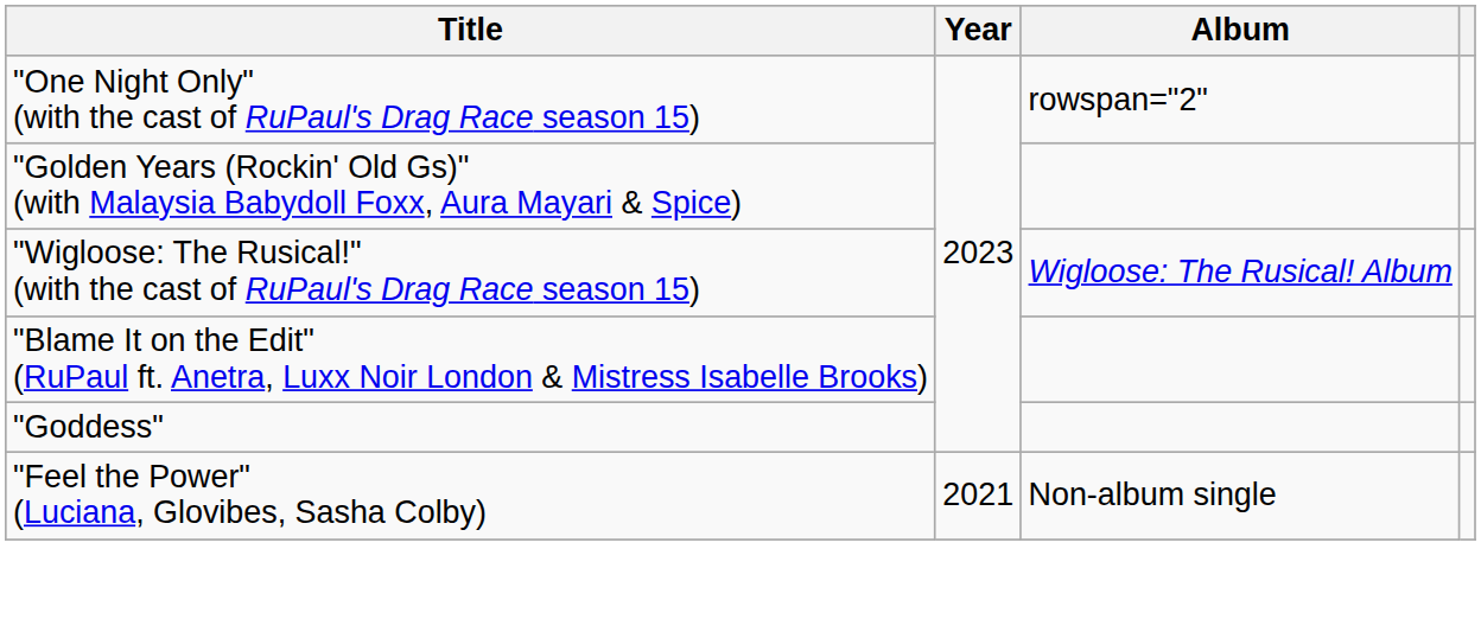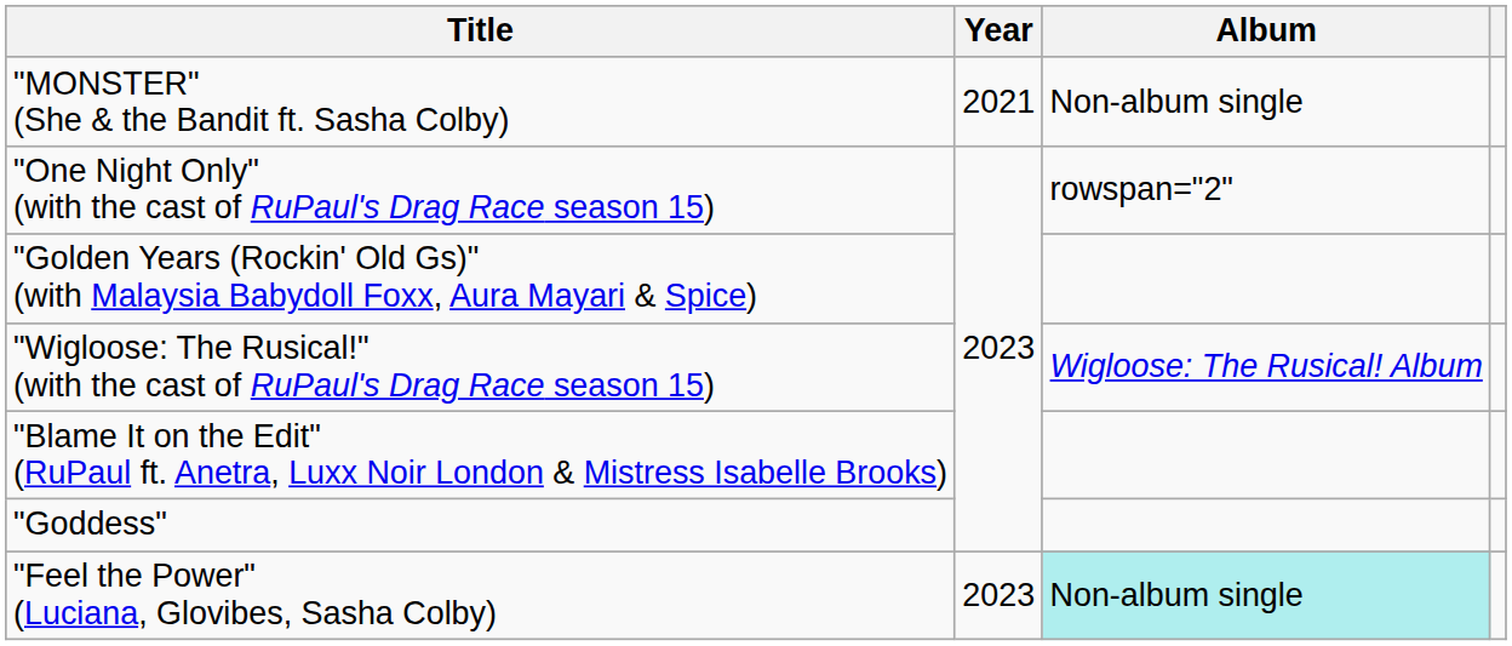+ row: "MONSTER" (She & the Bandit ft. Sasha Colby) | 2021 | Non-album single
"Feel the Power" (Luciana, Glovibes, Sasha Colby) | Year: 2021 -> 2023
"Feel the Power" (Luciana, Glovibes, Sasha Colby) | Album: no background -> paleturquoise background
